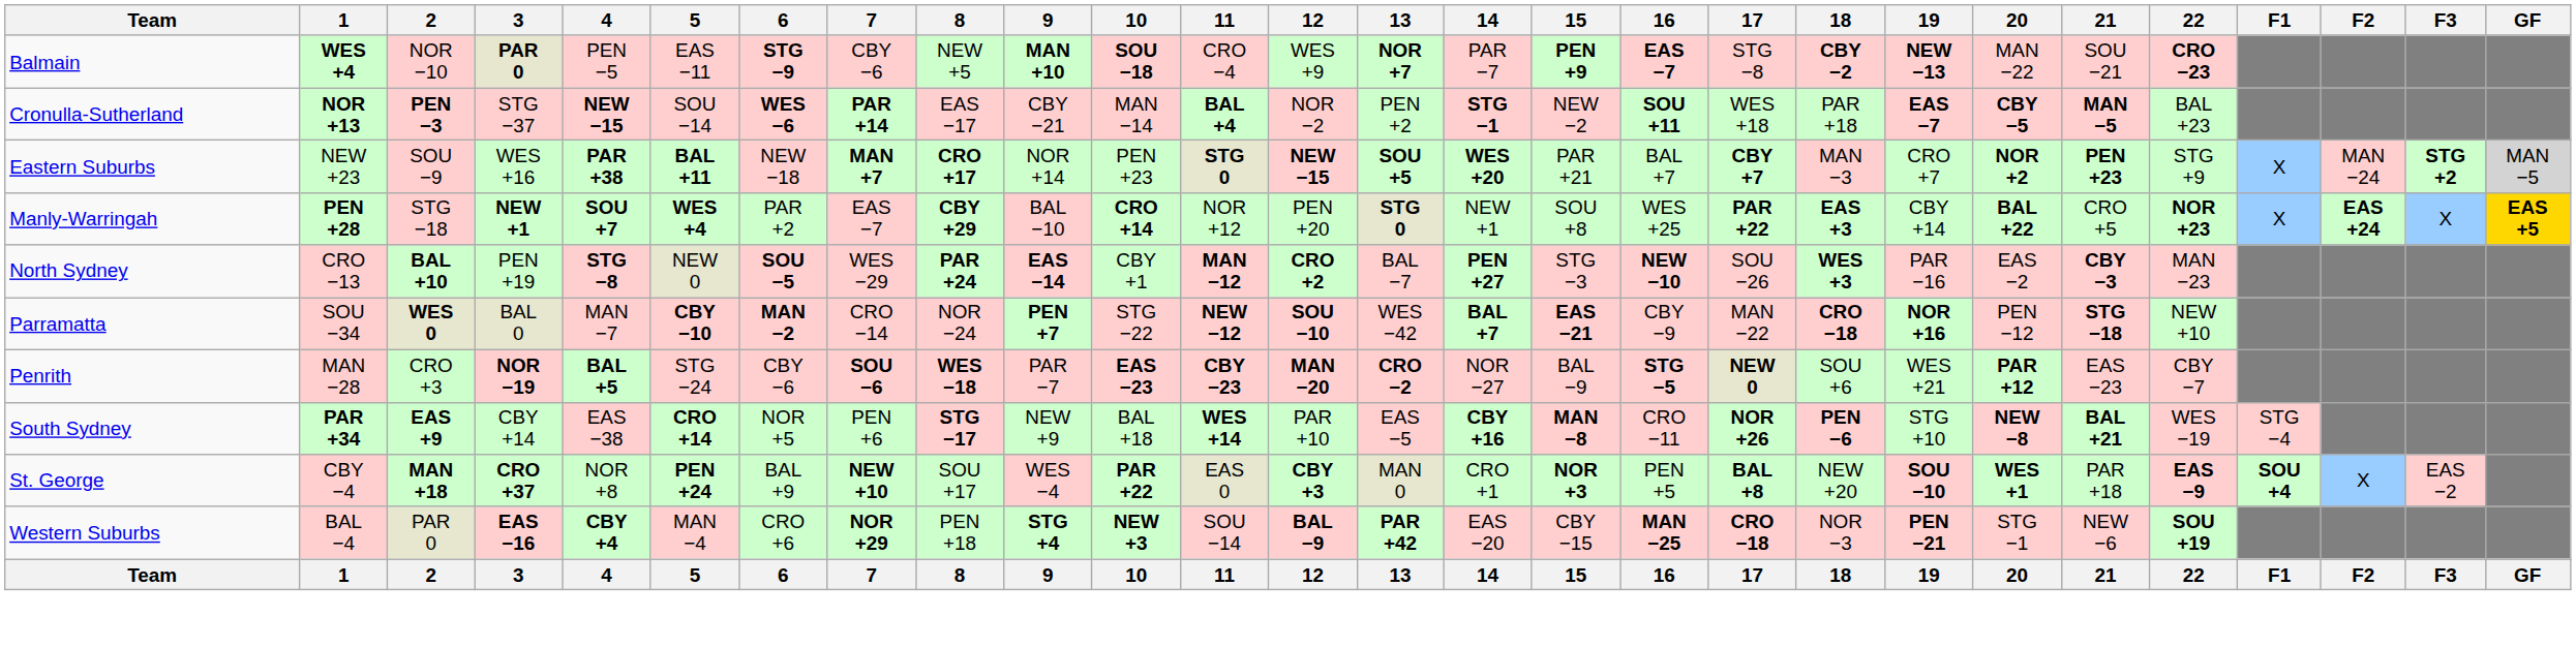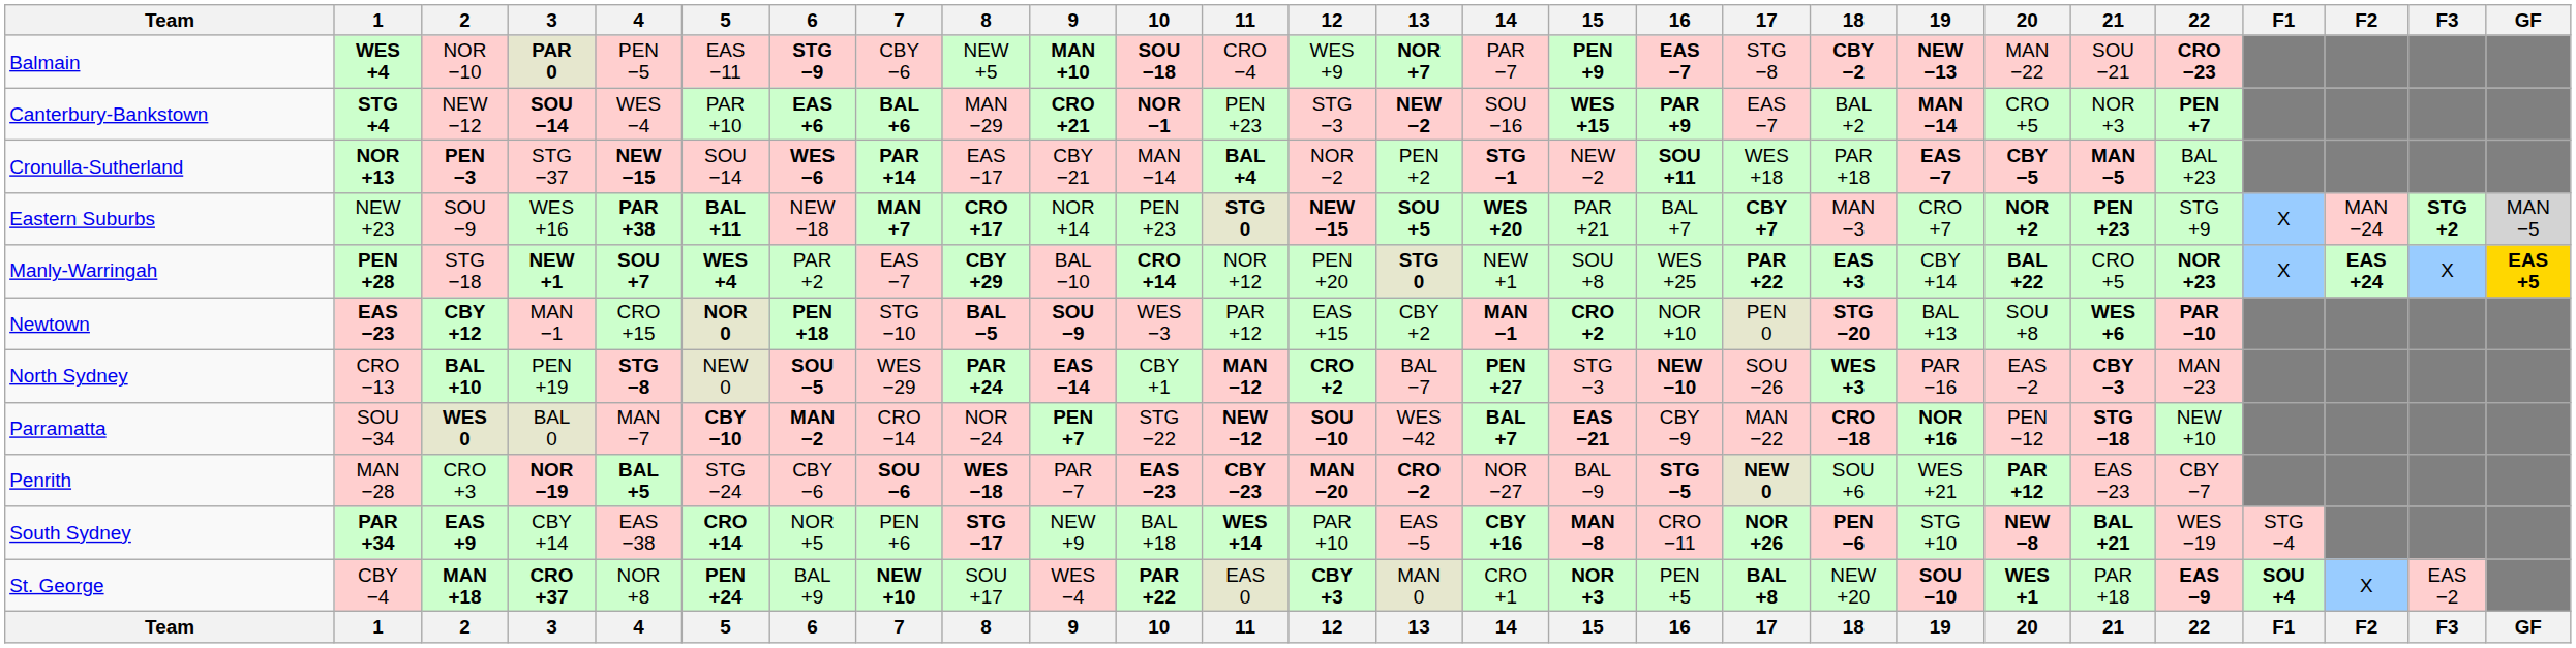+ row: Canterbury-Bankstown | STG +4 | NEW −12 | SOU −14 | WES −4 | PAR +10 | EAS +6 | BAL +6 | MAN −29 | CRO +21 | NOR −1 | PEN +23 | STG −3 | NEW −2 | SOU −16 | WES +15 | PAR +9 | EAS −7 | BAL +2 | MAN −14 | CRO +5 | NOR +3 | PEN +7
+ row: Newtown | EAS −23 | CBY +12 | MAN −1 | CRO +15 | NOR 0 | PEN +18 | STG −10 | BAL −5 | SOU −9 | WES −3 | PAR +12 | EAS +15 | CBY +2 | MAN −1 | CRO +2 | NOR +10 | PEN 0 | STG −20 | BAL +13 | SOU +8 | WES +6 | PAR −10
- row: Western Suburbs | BAL −4 | PAR 0 | EAS −16 | CBY +4 | MAN −4 | CRO +6 | NOR +29 | PEN +18 | STG +4 | NEW +3 | SOU −14 | BAL −9 | PAR +42 | EAS −20 | CBY −15 | MAN −25 | CRO −18 | NOR −3 | PEN −21 | STG −1 | NEW −6 | SOU +19
